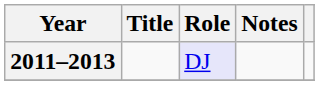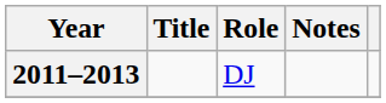2011–2013 | Role: lavender background -> no background
